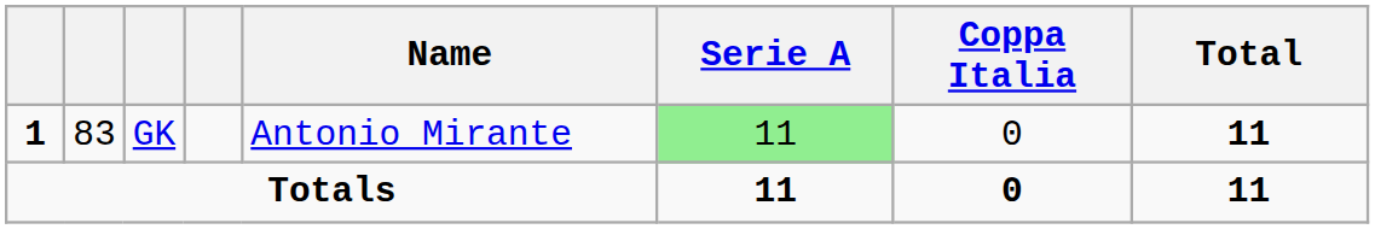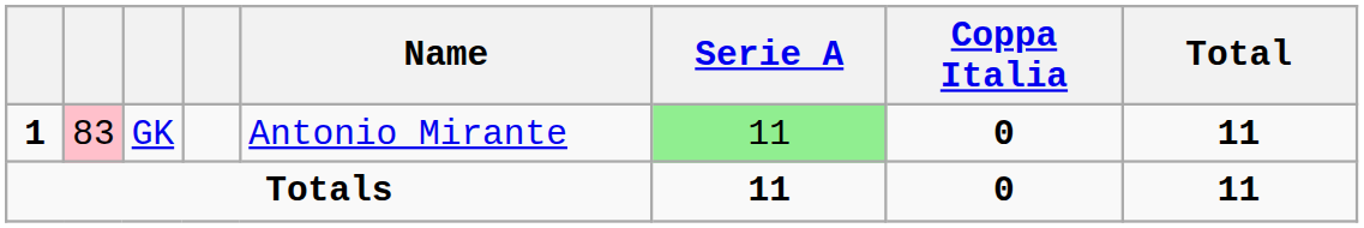1 | column 2: no background -> pink background
1 | Coppa Italia: normal -> bold
